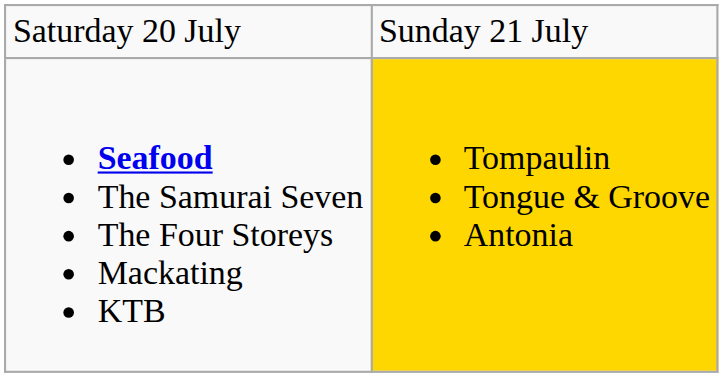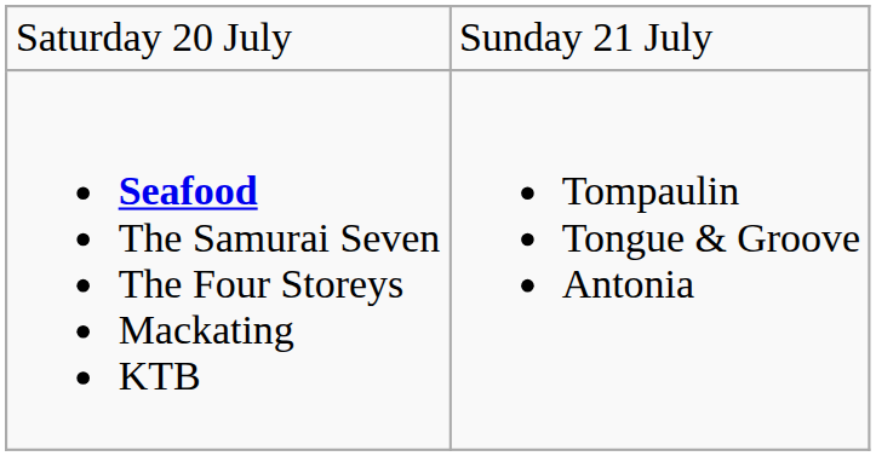Seafood The Samurai Seven The Four Storeys Mackating KTB | column 2: gold background -> no background
